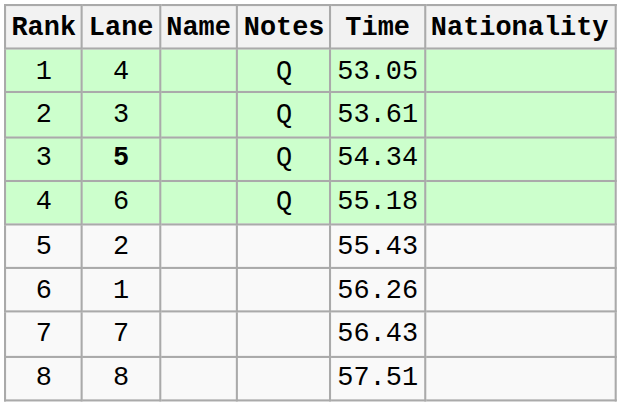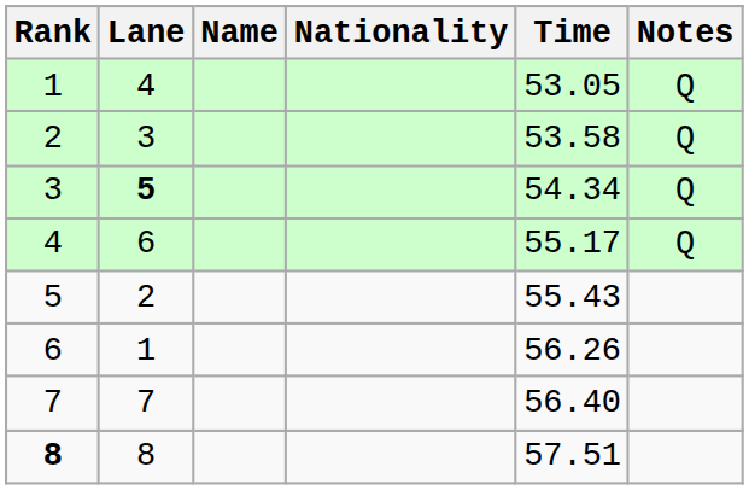columns swapped: Nationality <-> Notes
row 3 | Time: 53.61 -> 53.58
row 5 | Time: 55.18 -> 55.17
row 8 | Time: 56.43 -> 56.40
row 9 | Rank: normal -> bold
